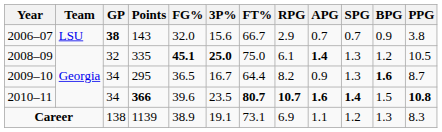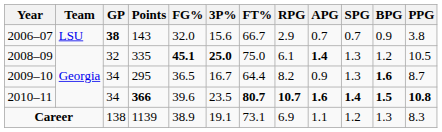2010–11 | BPG: normal -> bold
